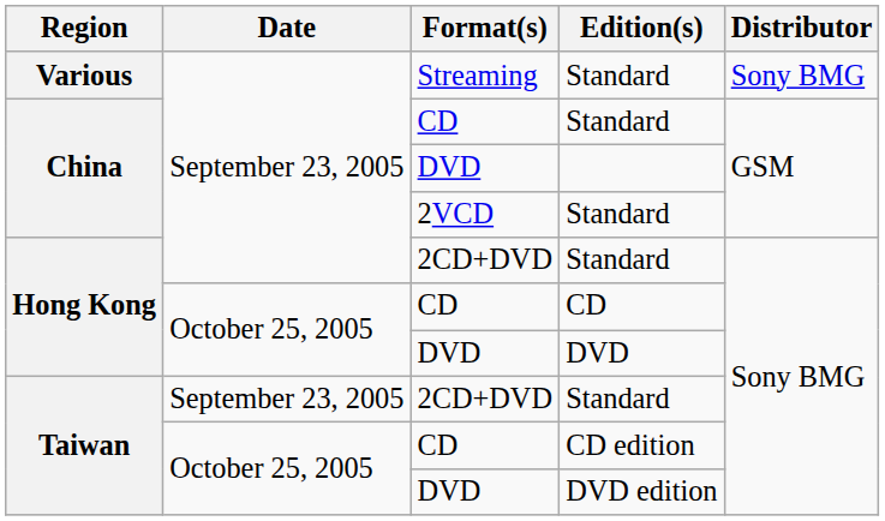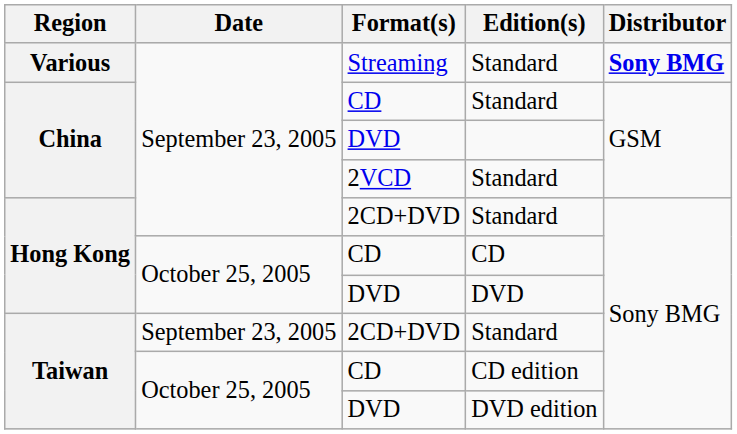Streaming / Standard | Distributor: normal -> bold
